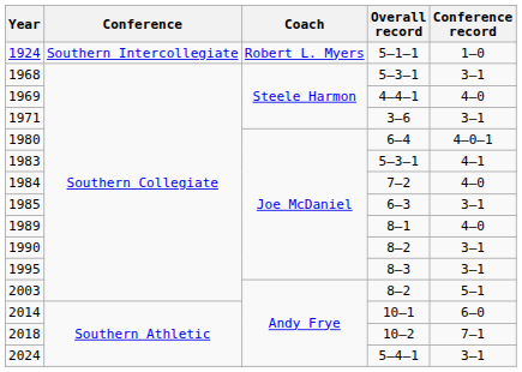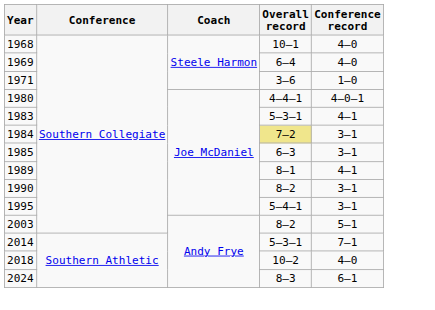- row: 1924 | Southern Intercollegiate | Robert L. Myers | 5–1–1 | 1–0
1968 | Overall record: 5–3–1 -> 10–1
1968 | Conference record: 3–1 -> 4–0
1969 | Overall record: 4–4–1 -> 6–4
1971 | Conference record: 3–1 -> 1–0
1980 | Overall record: 6–4 -> 4–4–1
1984 | Overall record: no background -> khaki background
1984 | Conference record: 4–0 -> 3–1
1989 | Conference record: 4–0 -> 4–1
1995 | Overall record: 8–3 -> 5–4–1
2014 | Overall record: 10–1 -> 5–3–1
2014 | Conference record: 6–0 -> 7–1
2018 | Conference record: 7–1 -> 4–0
2024 | Overall record: 5–4–1 -> 8–3
2024 | Conference record: 3–1 -> 6–1
